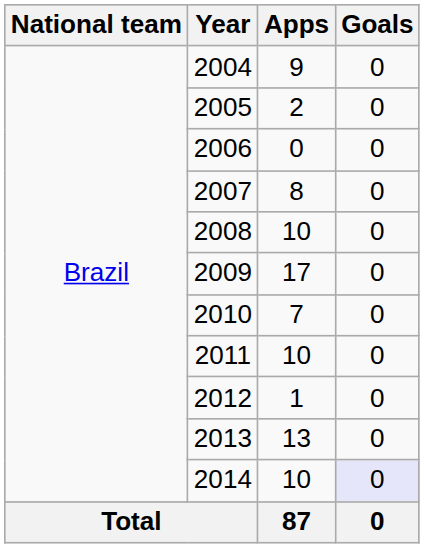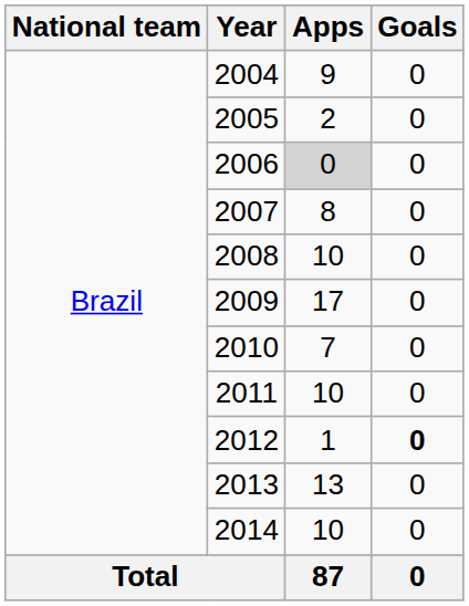2006 | Apps: no background -> lightgrey background
2012 | Goals: normal -> bold
2014 | Goals: lavender background -> no background
